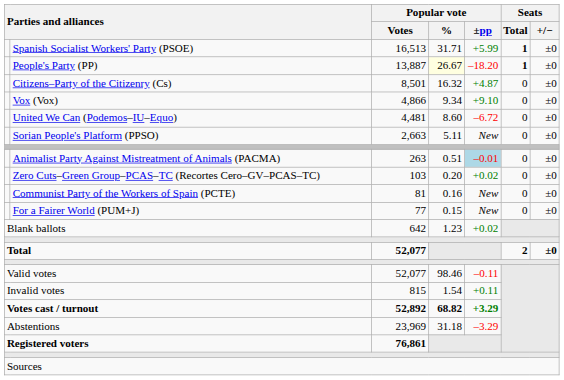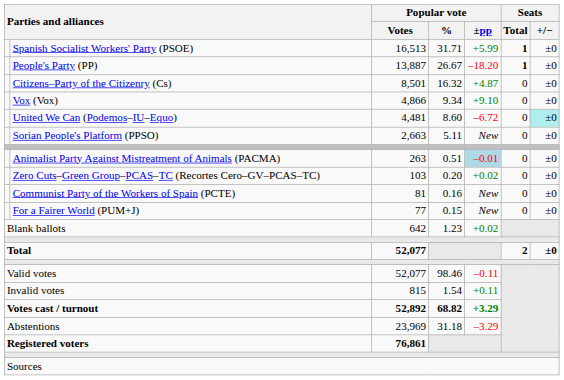People's Party (PP) | Popular vote / %: lightyellow background -> no background
United We Can (Podemos–IU–Equo) | Seats / +/−: no background -> paleturquoise background
